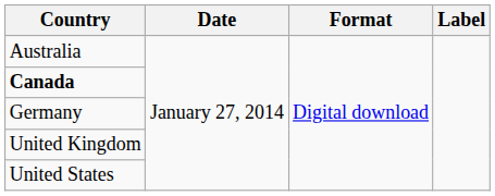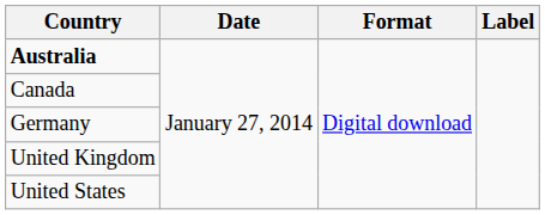Australia | Country: normal -> bold
Canada | Country: bold -> normal
